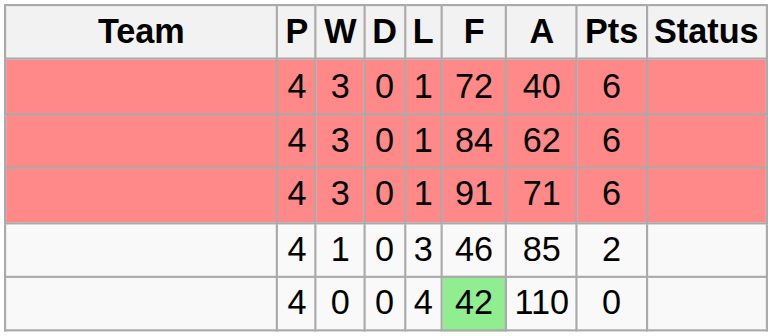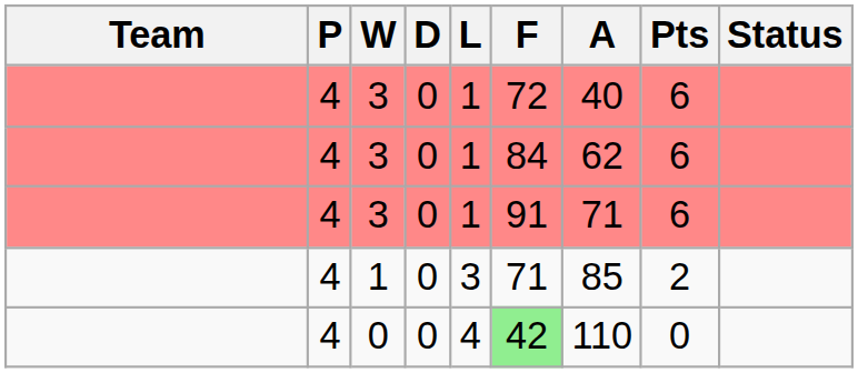row 5 | F: 46 -> 71
